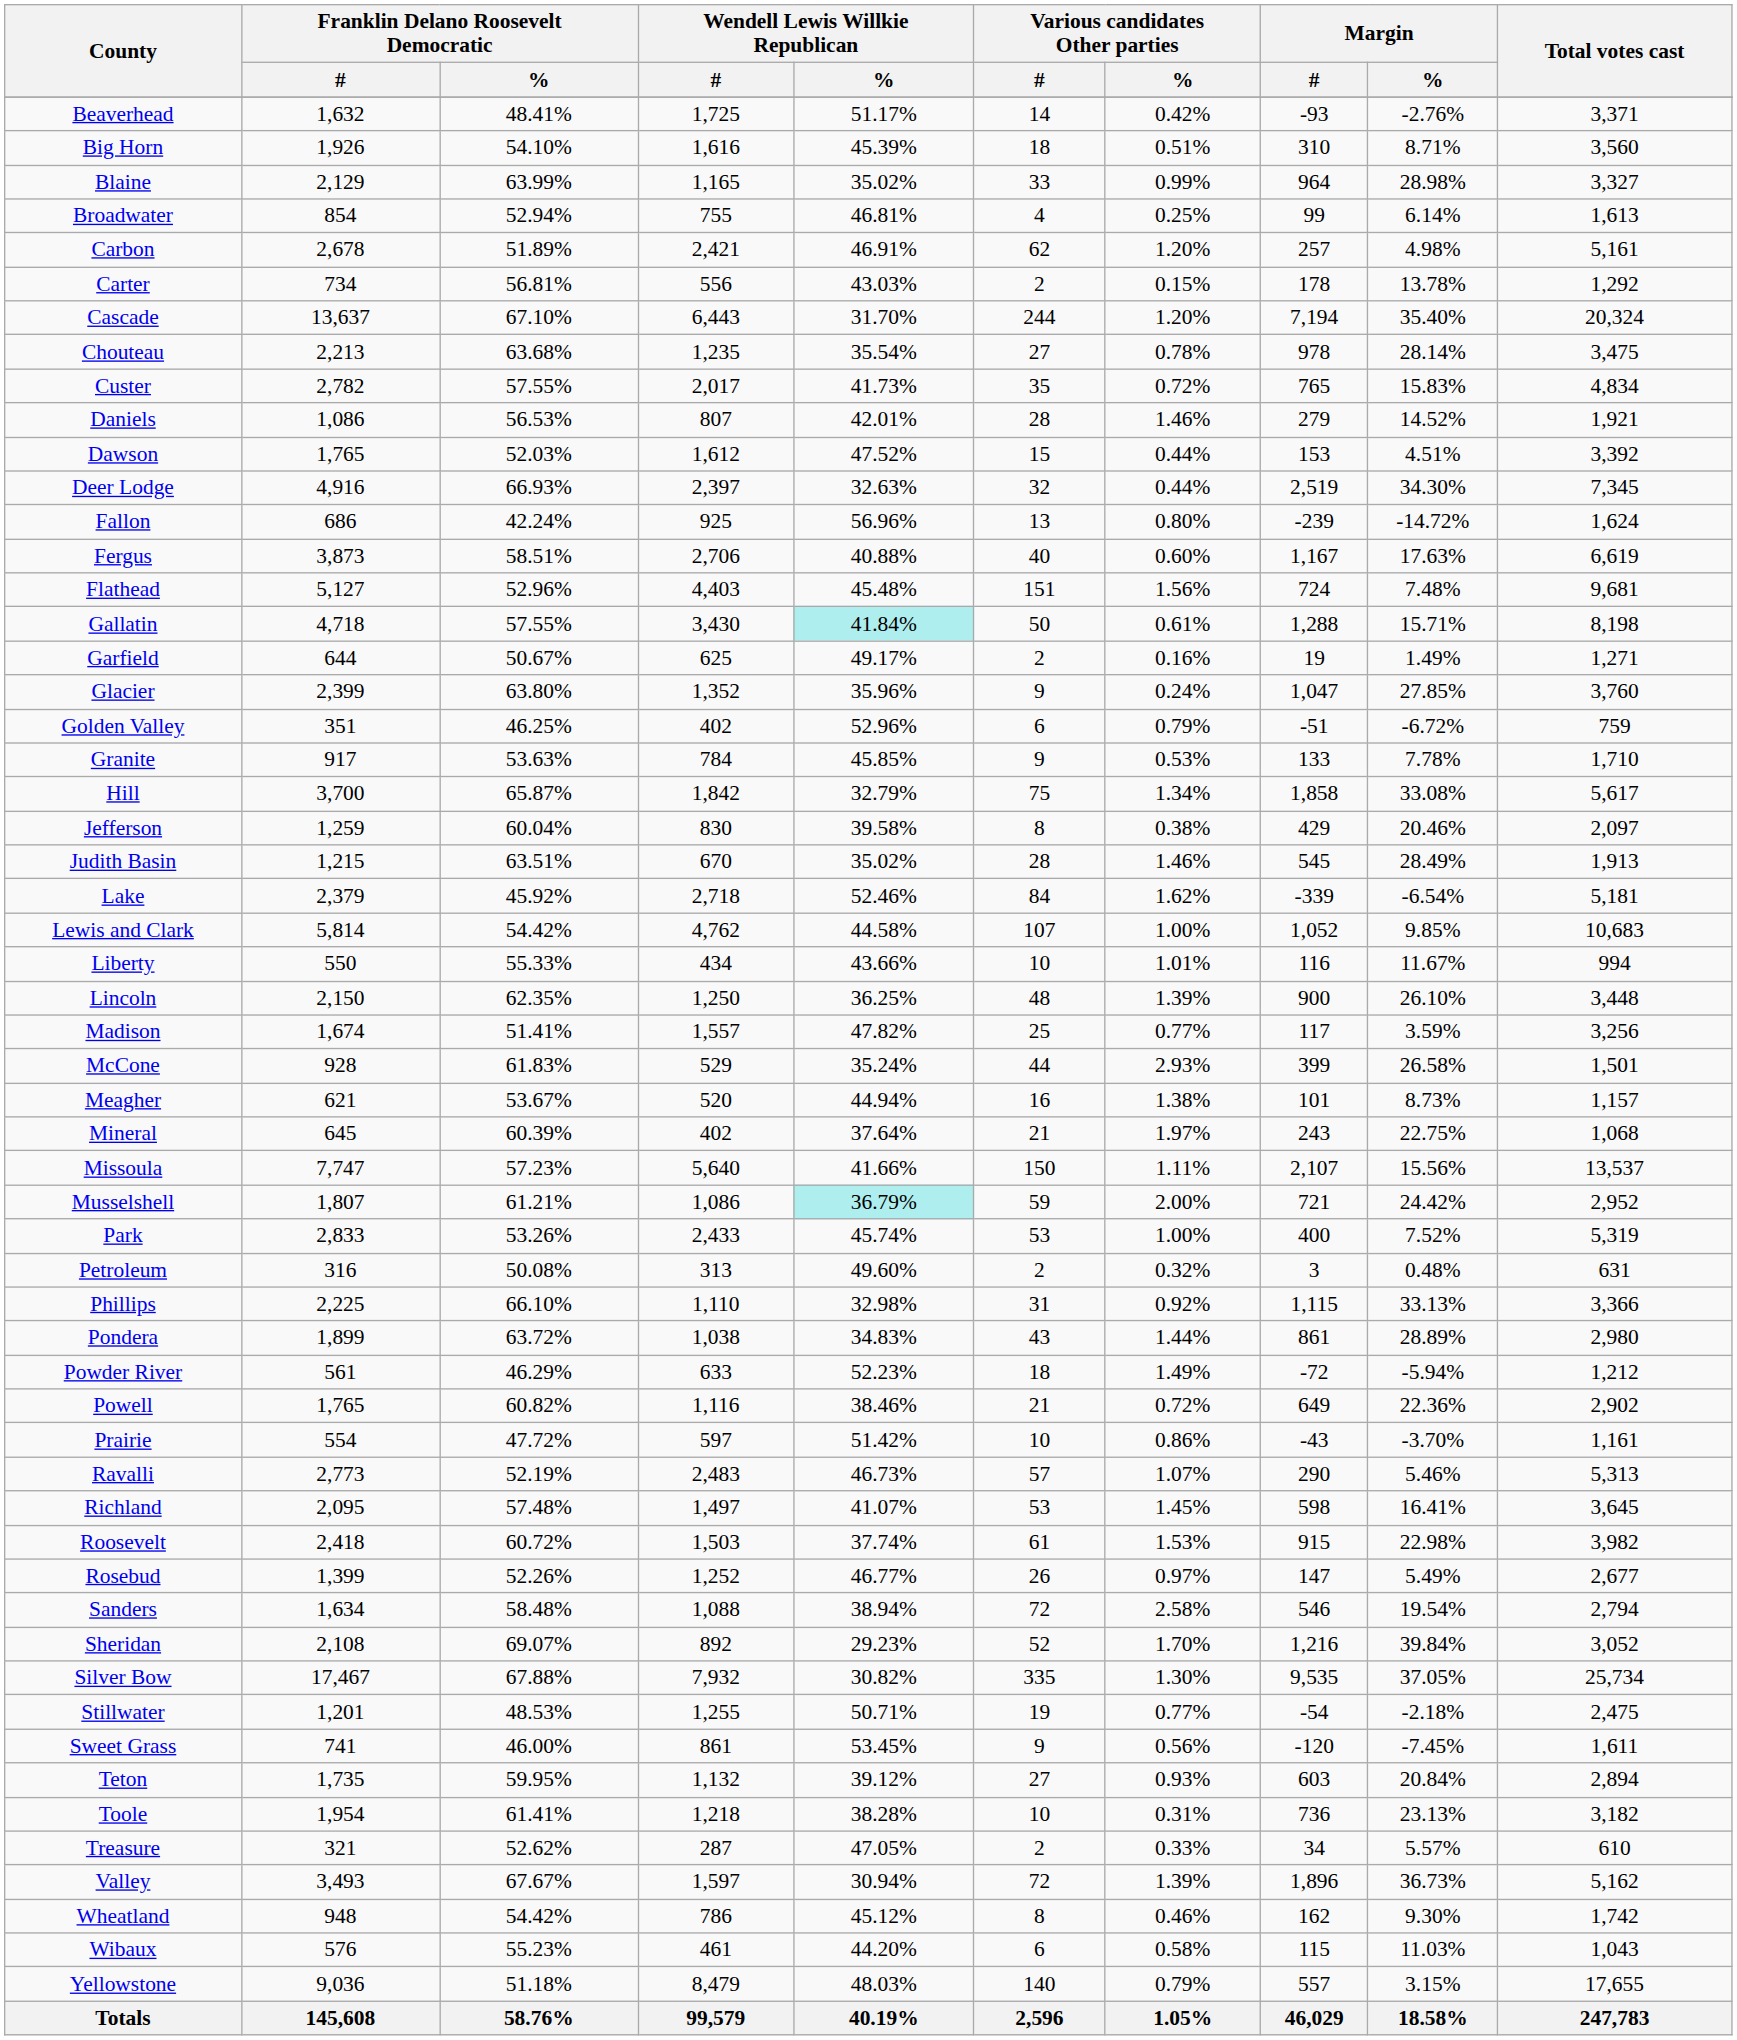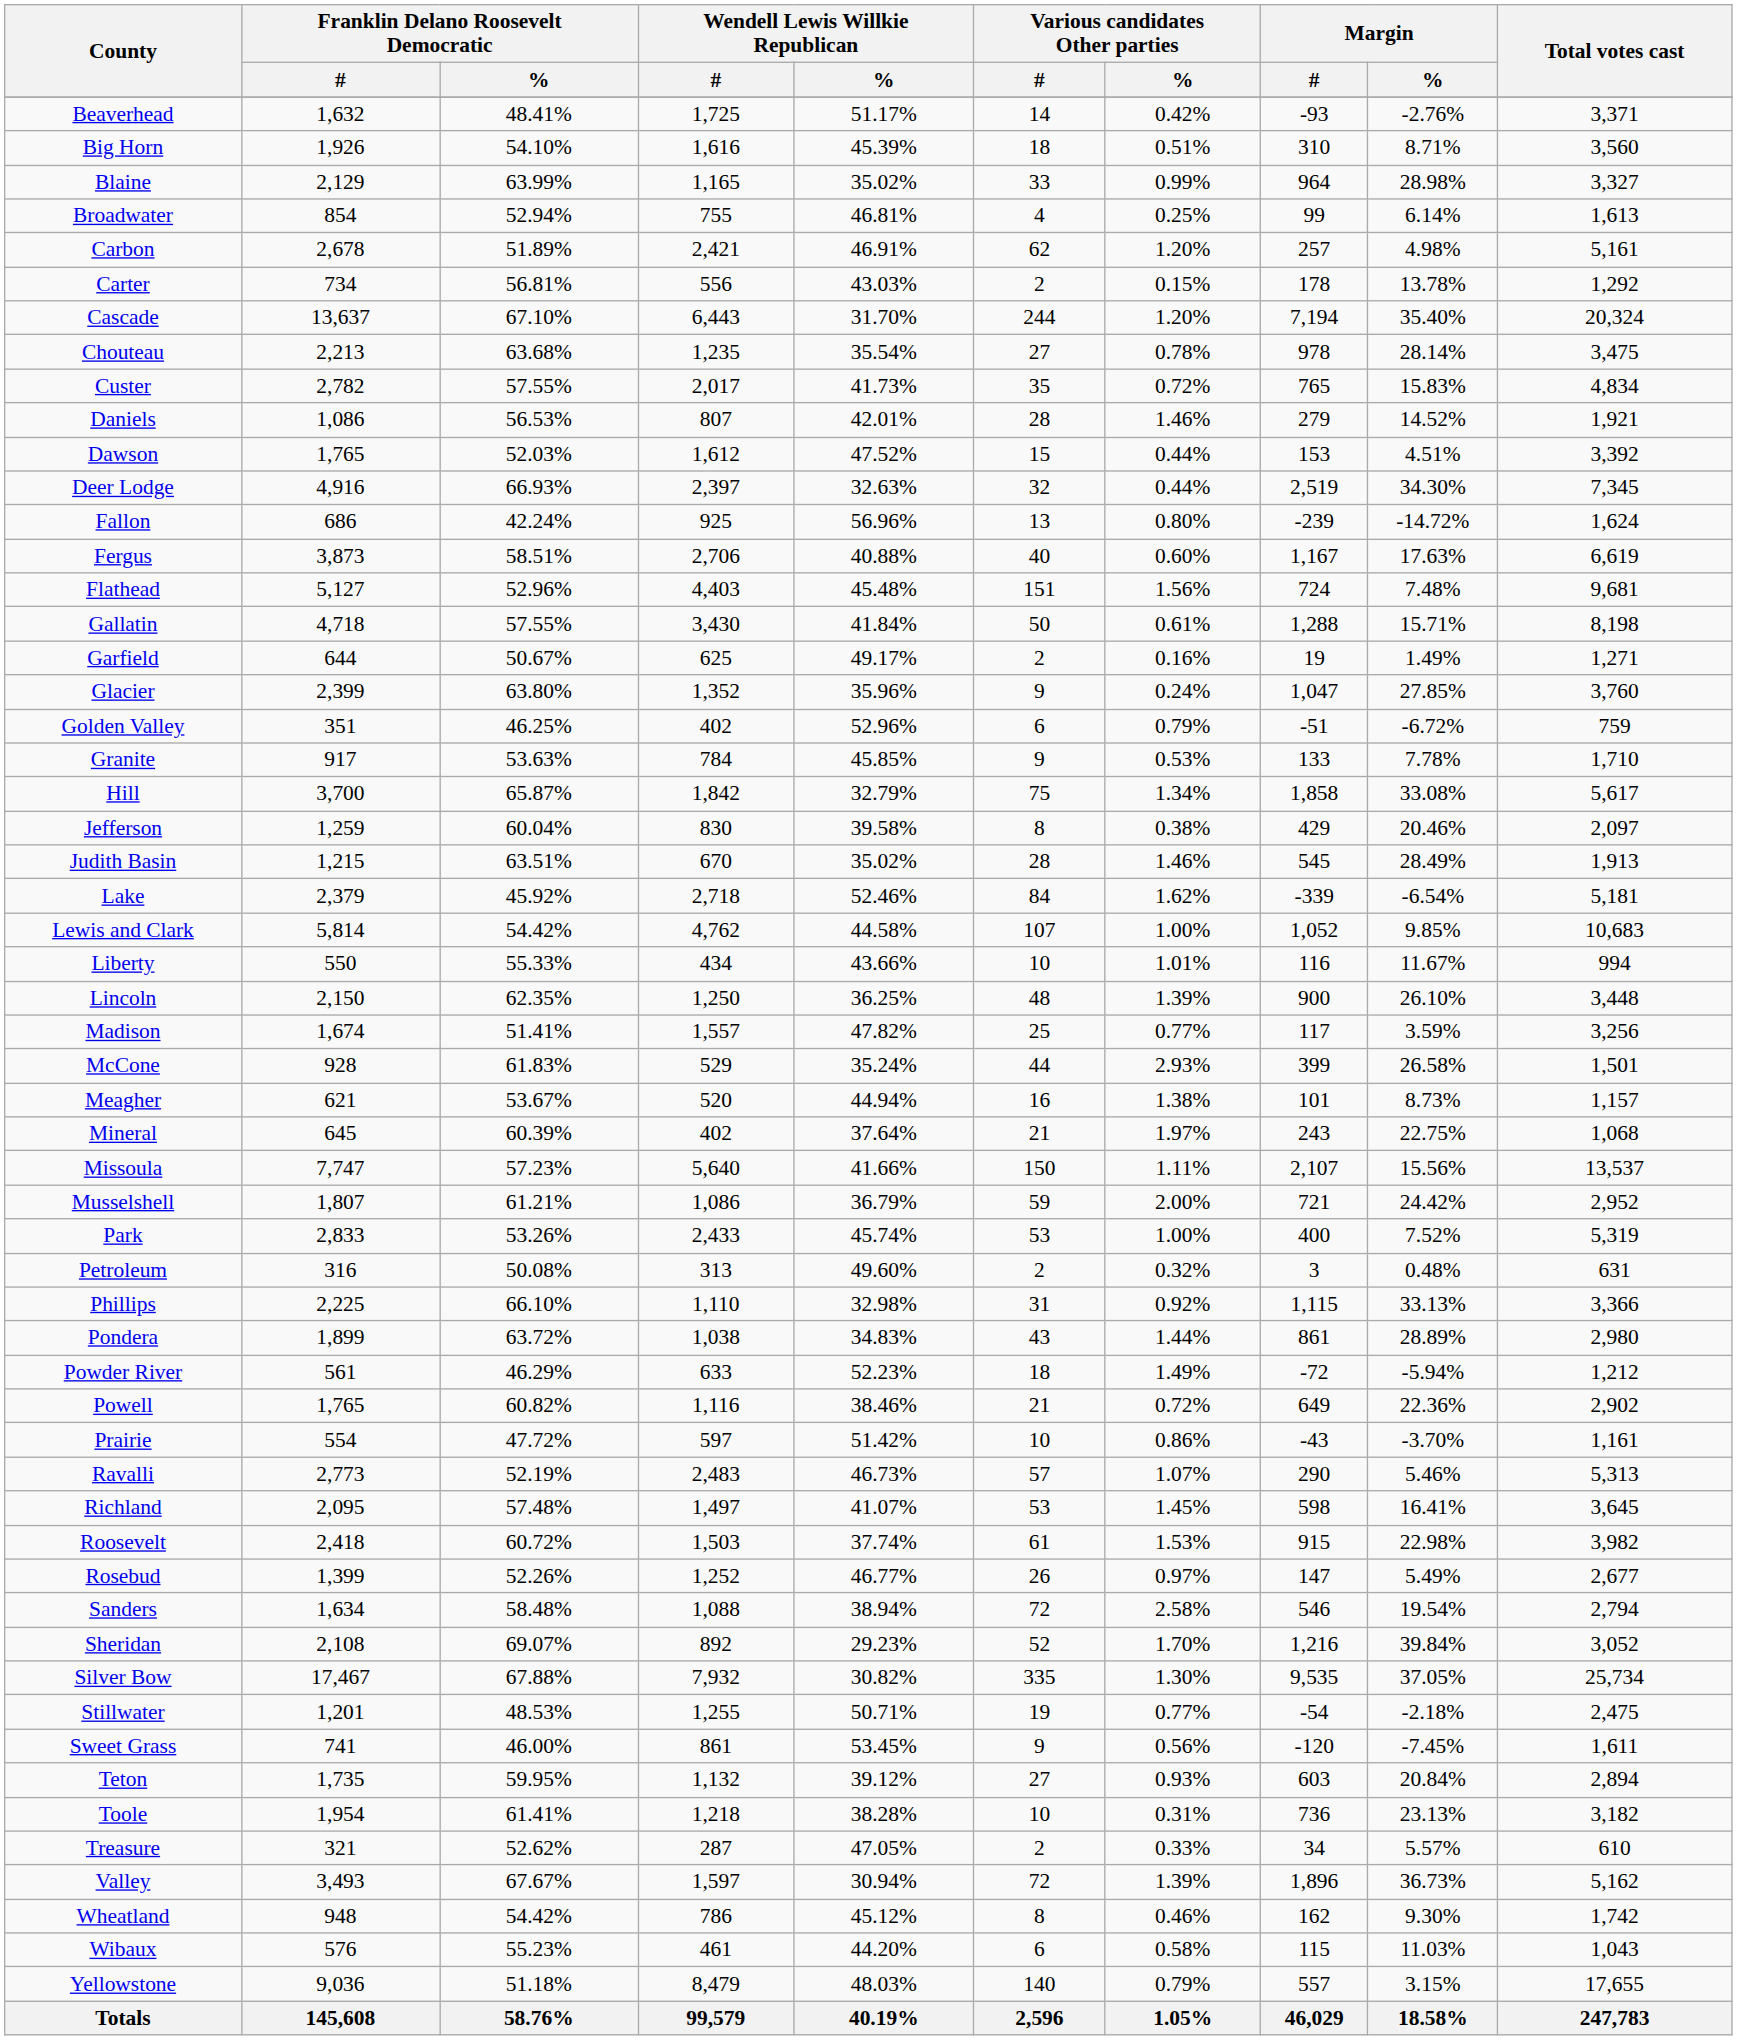Gallatin | Wendell Lewis Willkie Republican / %: paleturquoise background -> no background
Musselshell | Wendell Lewis Willkie Republican / %: paleturquoise background -> no background
